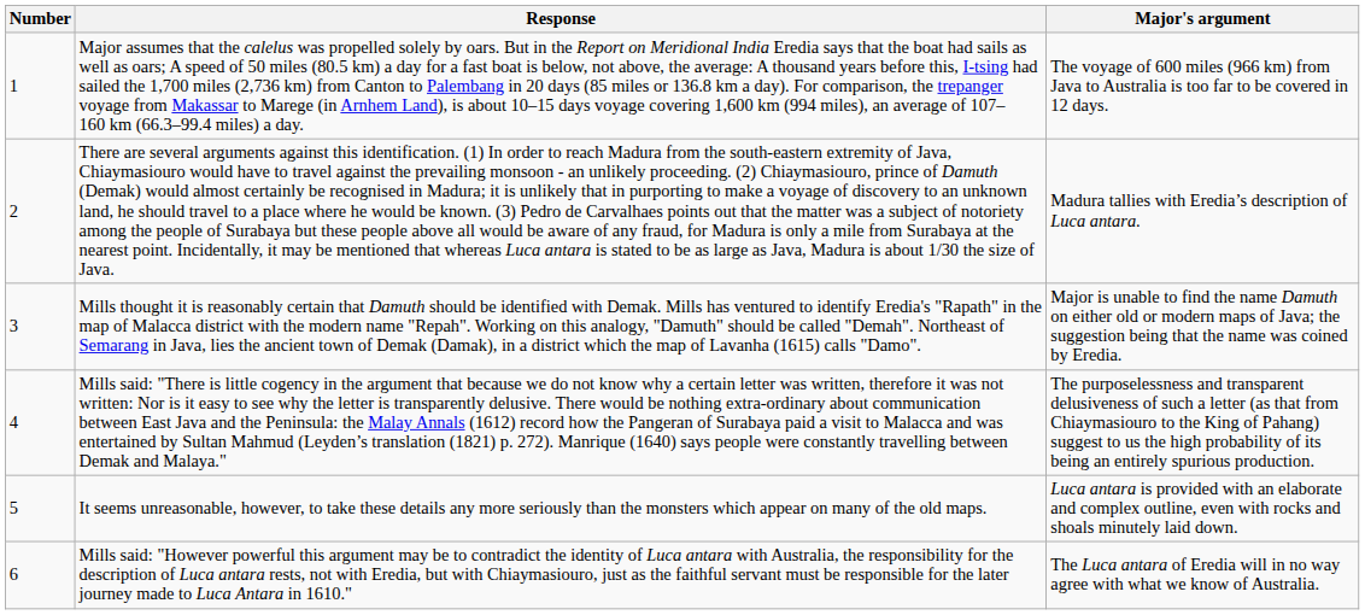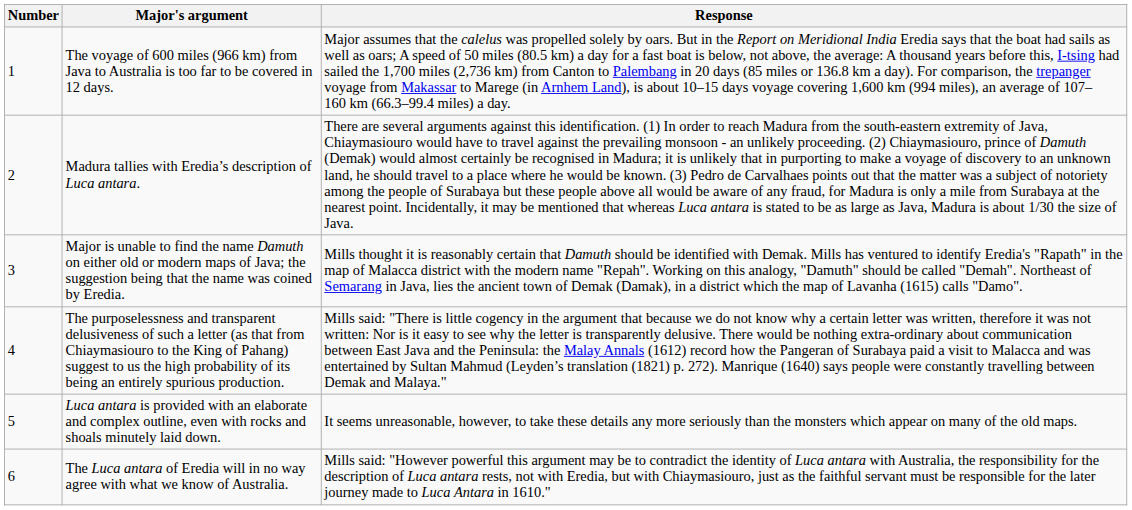columns swapped: Major's argument <-> Response
